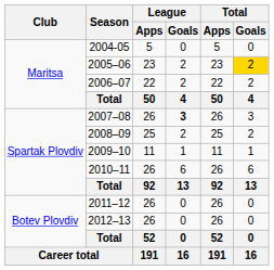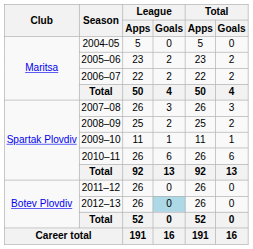2005–06 | Total / Goals: gold background -> no background
2007–08 | League / Goals: bold -> normal
2012–13 | League / Goals: no background -> lightblue background
